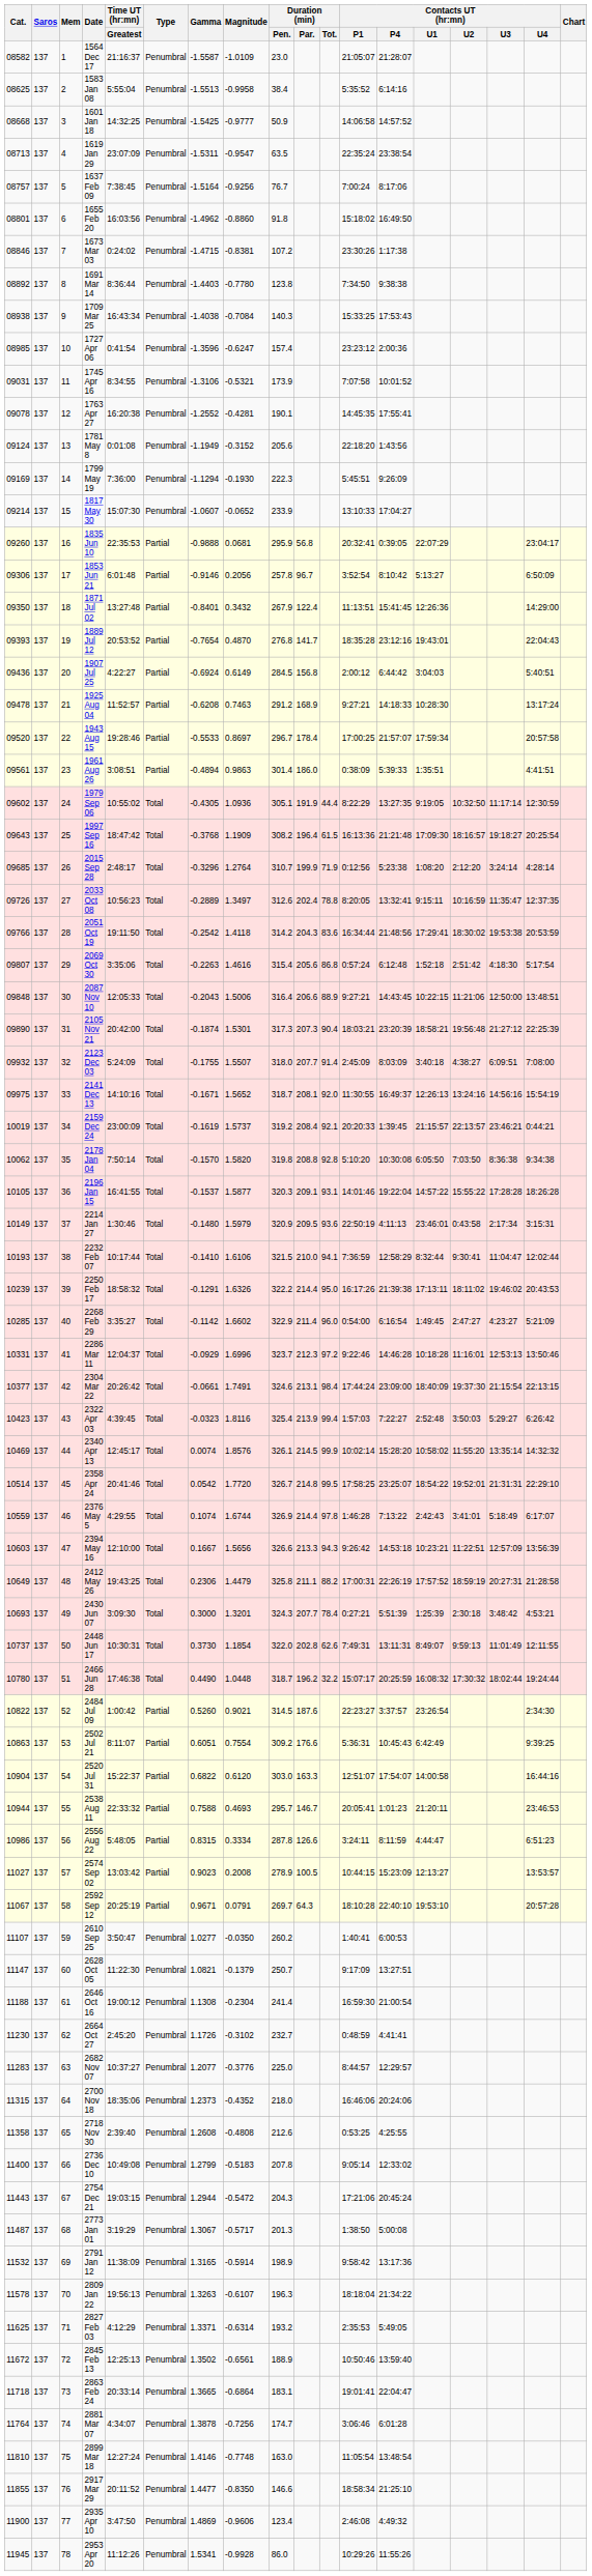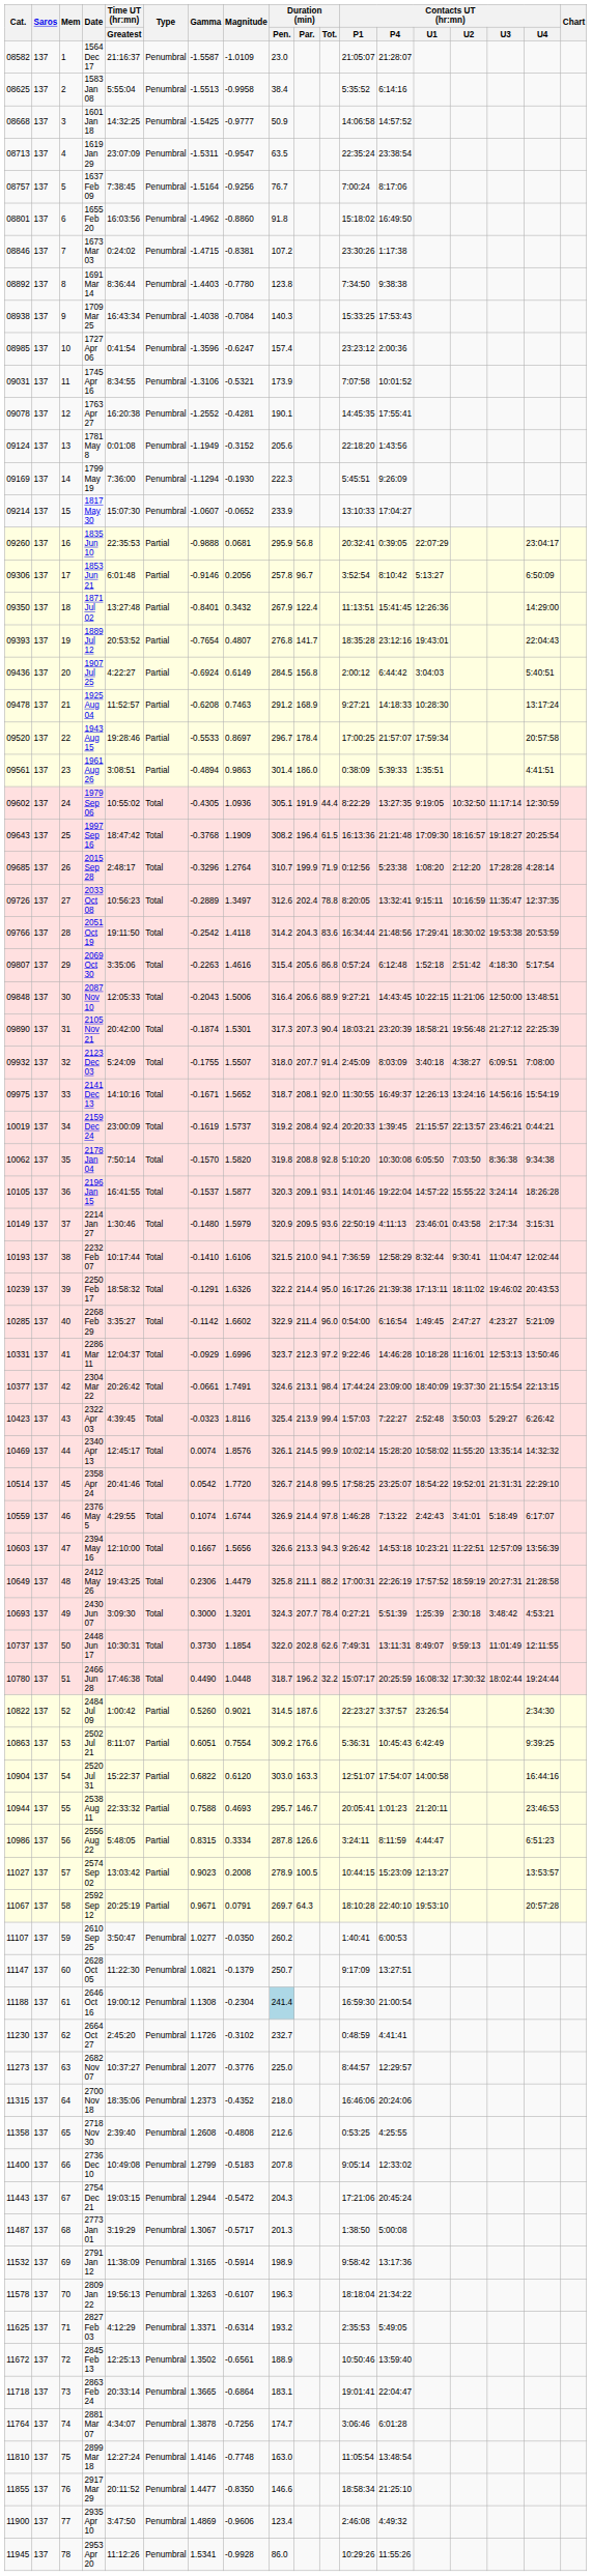1889 Jul 12 | Magnitude: 0.4870 -> 0.4807
2015 Sep 28 | Contacts UT (hr:mn) / U3: 3:24:14 -> 17:28:28
2159 Dec 24 | Duration (min) / Tot.: 92.1 -> 92.4
2196 Jan 15 | Contacts UT (hr:mn) / U3: 17:28:28 -> 3:24:14
2646 Oct 16 | Duration (min) / Pen.: no background -> lightblue background
2682 Nov 07 | Cat.: 11283 -> 11273
